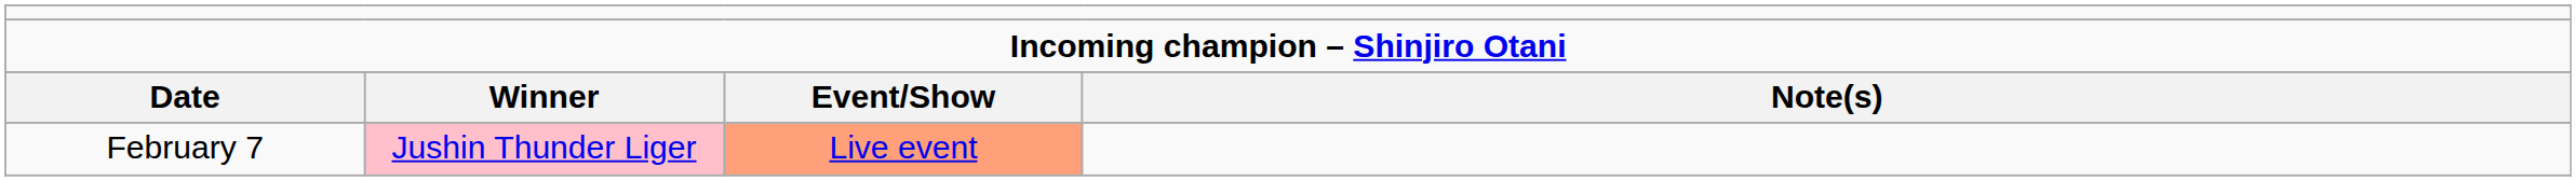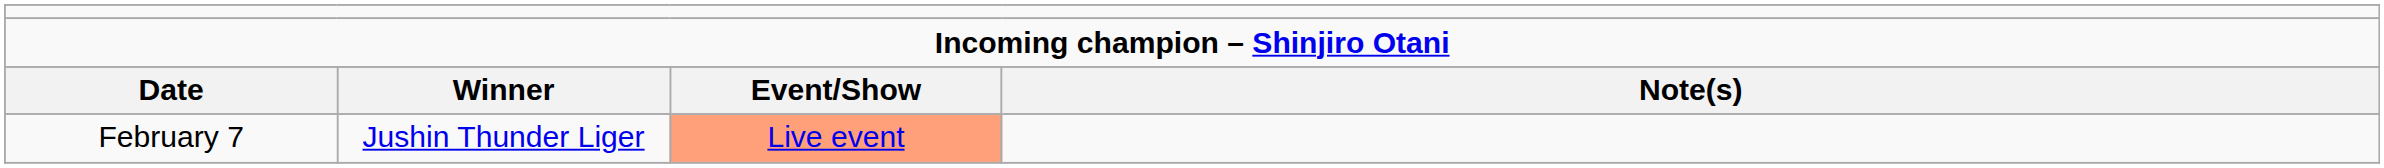February 7 | column 2: pink background -> no background
